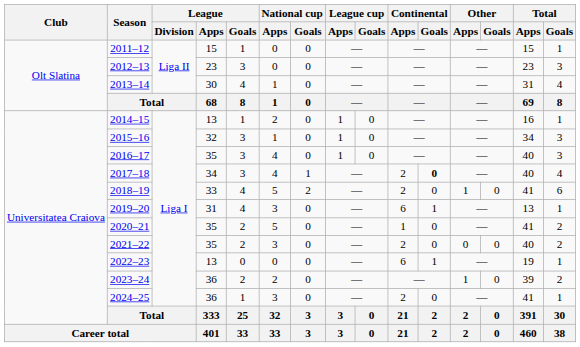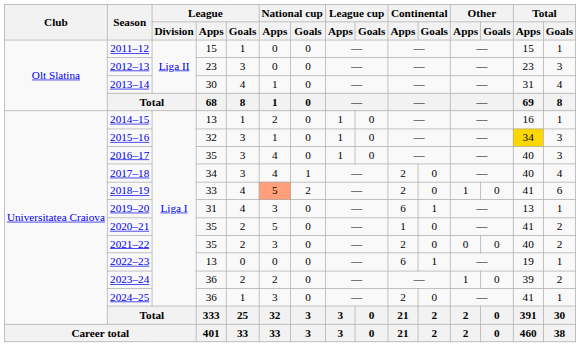2015–16 | Total / Apps: no background -> gold background
2017–18 | Continental / Goals: bold -> normal
2018–19 | National cup / Apps: no background -> lightsalmon background
